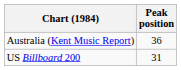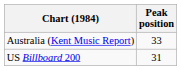Australia (Kent Music Report) | Peak position: 36 -> 33
